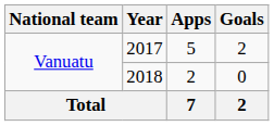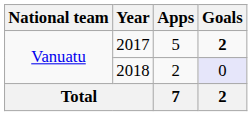2017 | Goals: normal -> bold
2018 | Goals: no background -> lavender background
